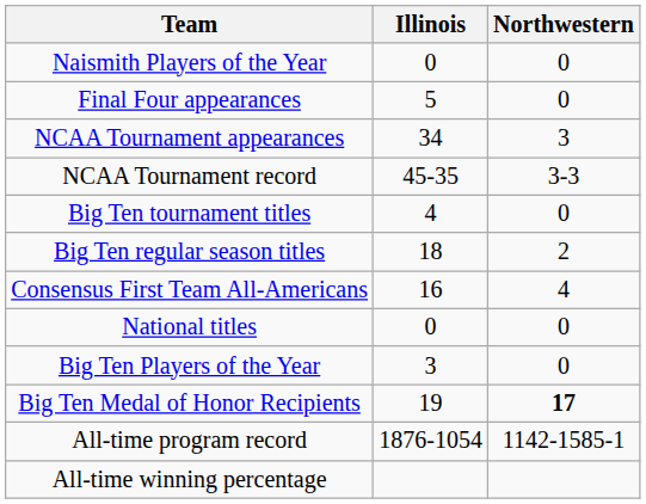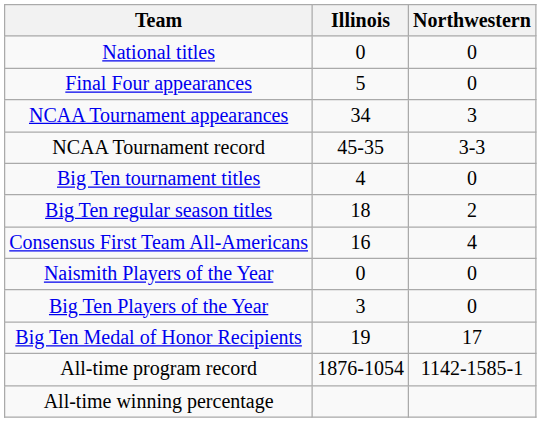rows swapped: National titles <-> Naismith Players of the Year
Big Ten Medal of Honor Recipients | Northwestern: bold -> normal
